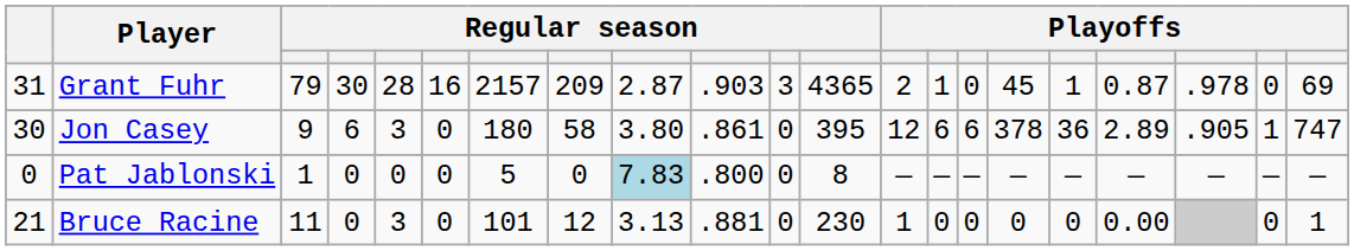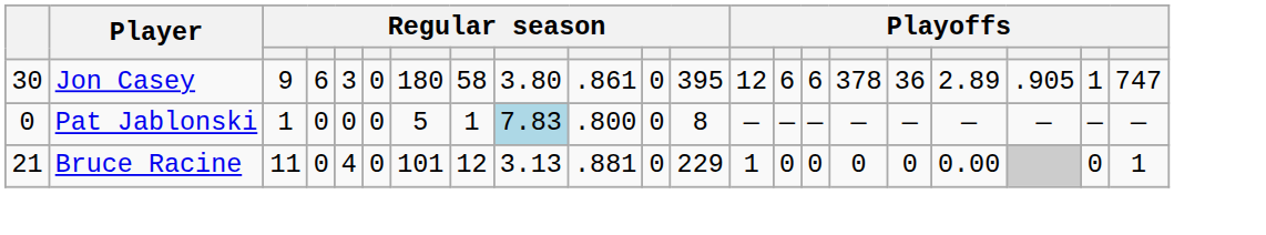- row: 31 | Grant Fuhr | 79 | 30 | 28 | 16 | 2157 | 209 | 2.87 | .903 | 3 | 4365 | 2 | 1 | 0 | 45 | 1 | 0.87 | .978 | 0 | 69
Pat Jablonski | column 8: 0 -> 1
Bruce Racine | column 5: 3 -> 4
Bruce Racine | column 12: 230 -> 229
